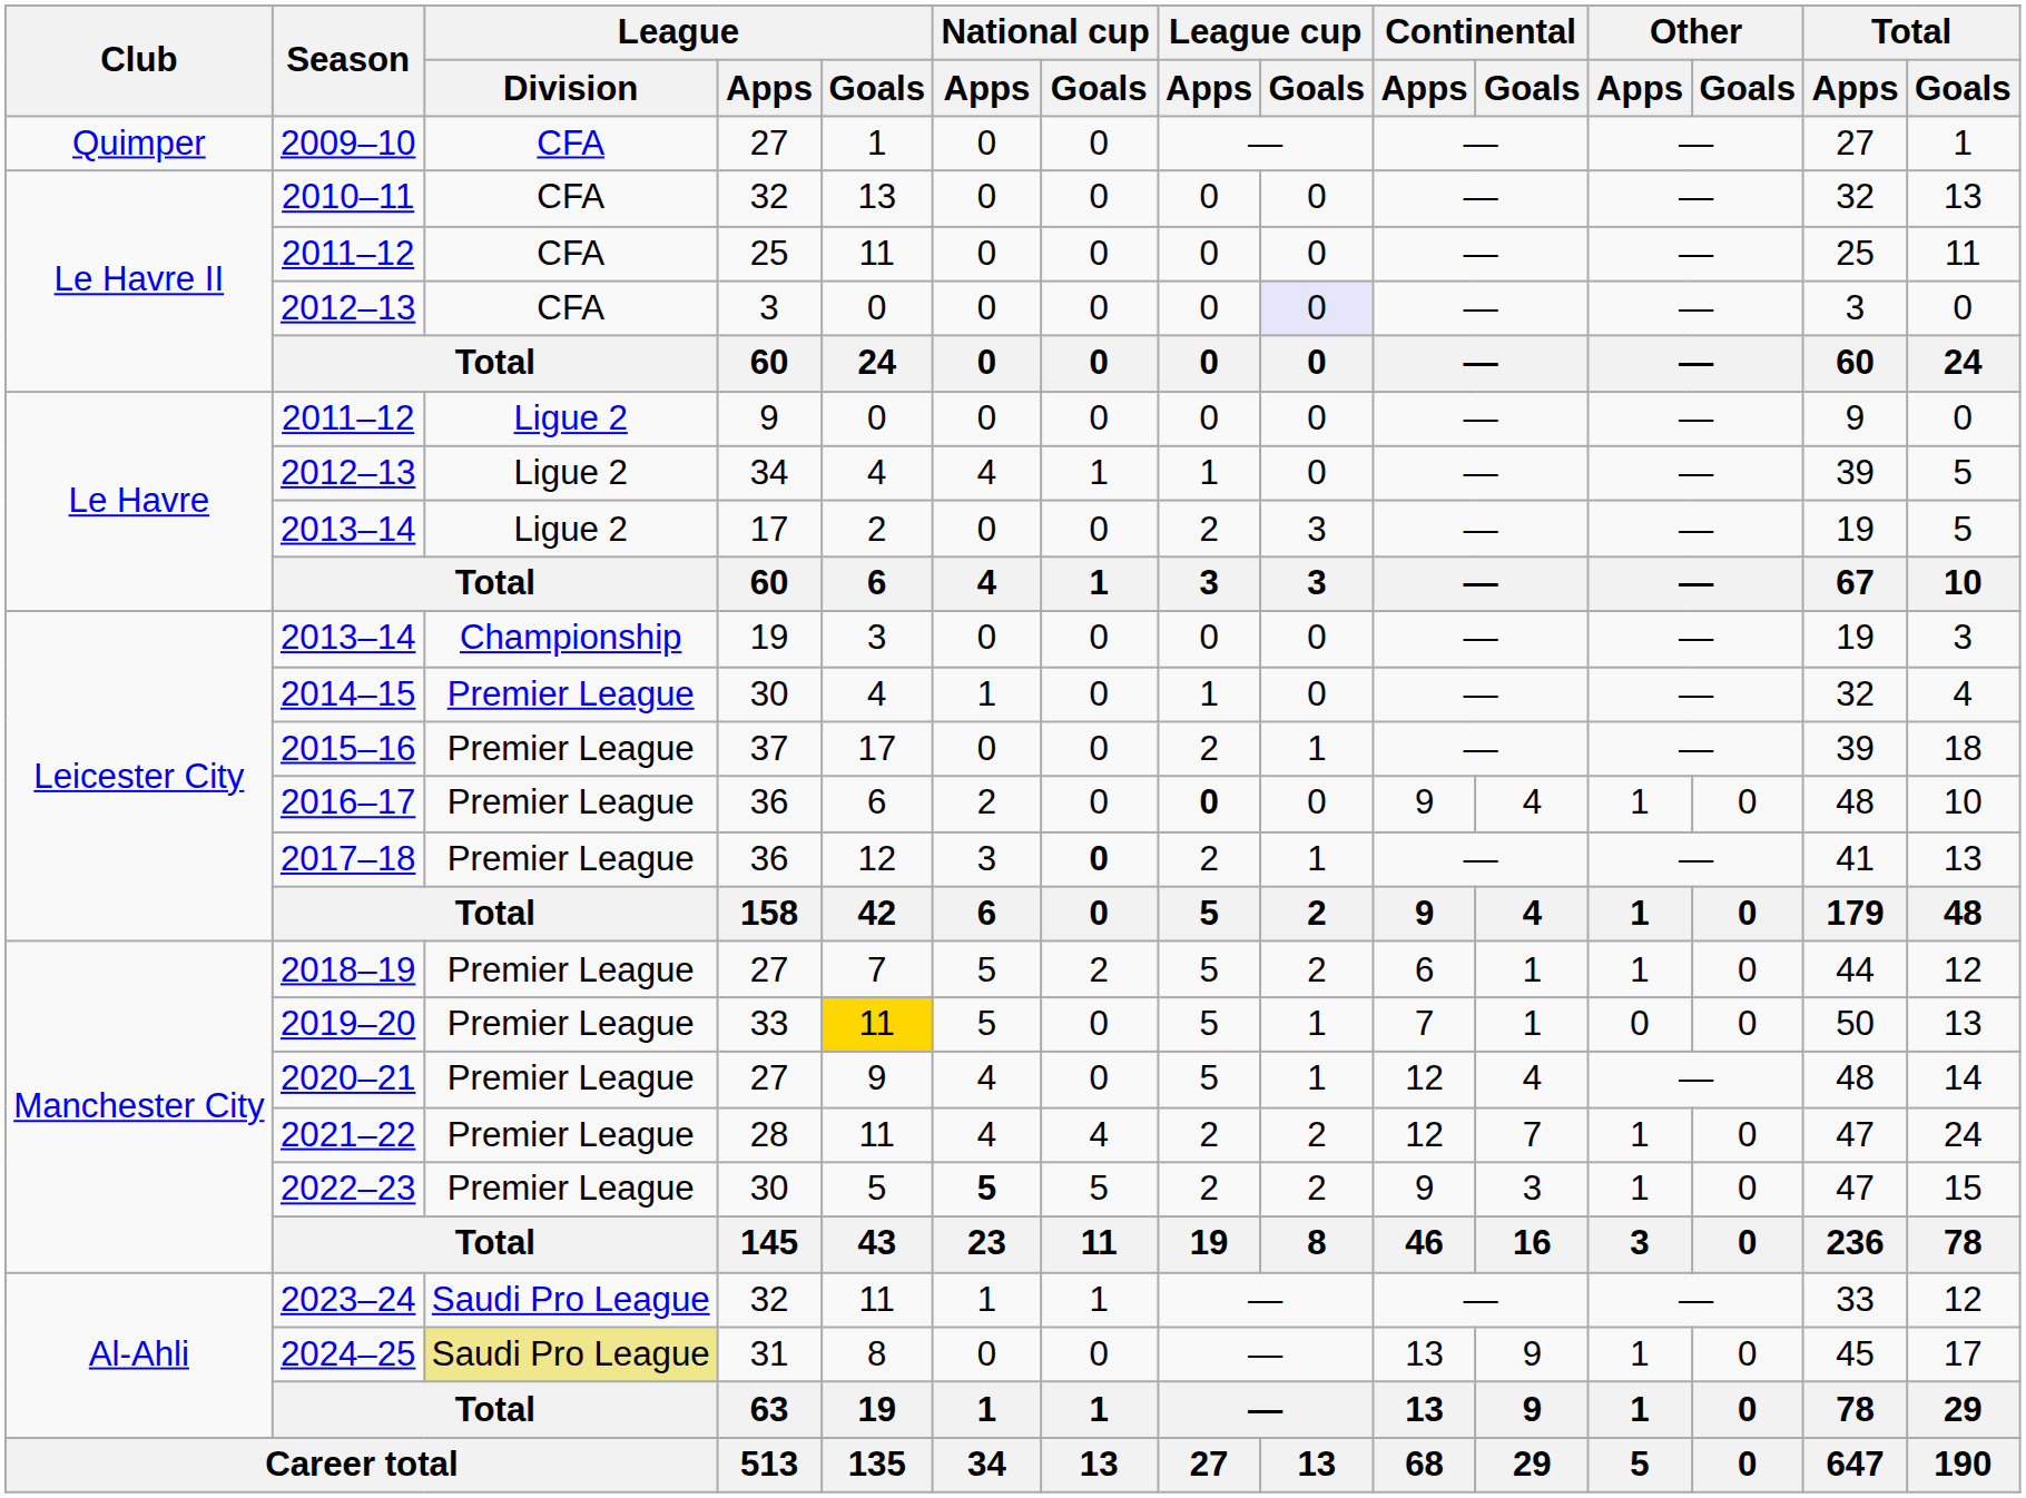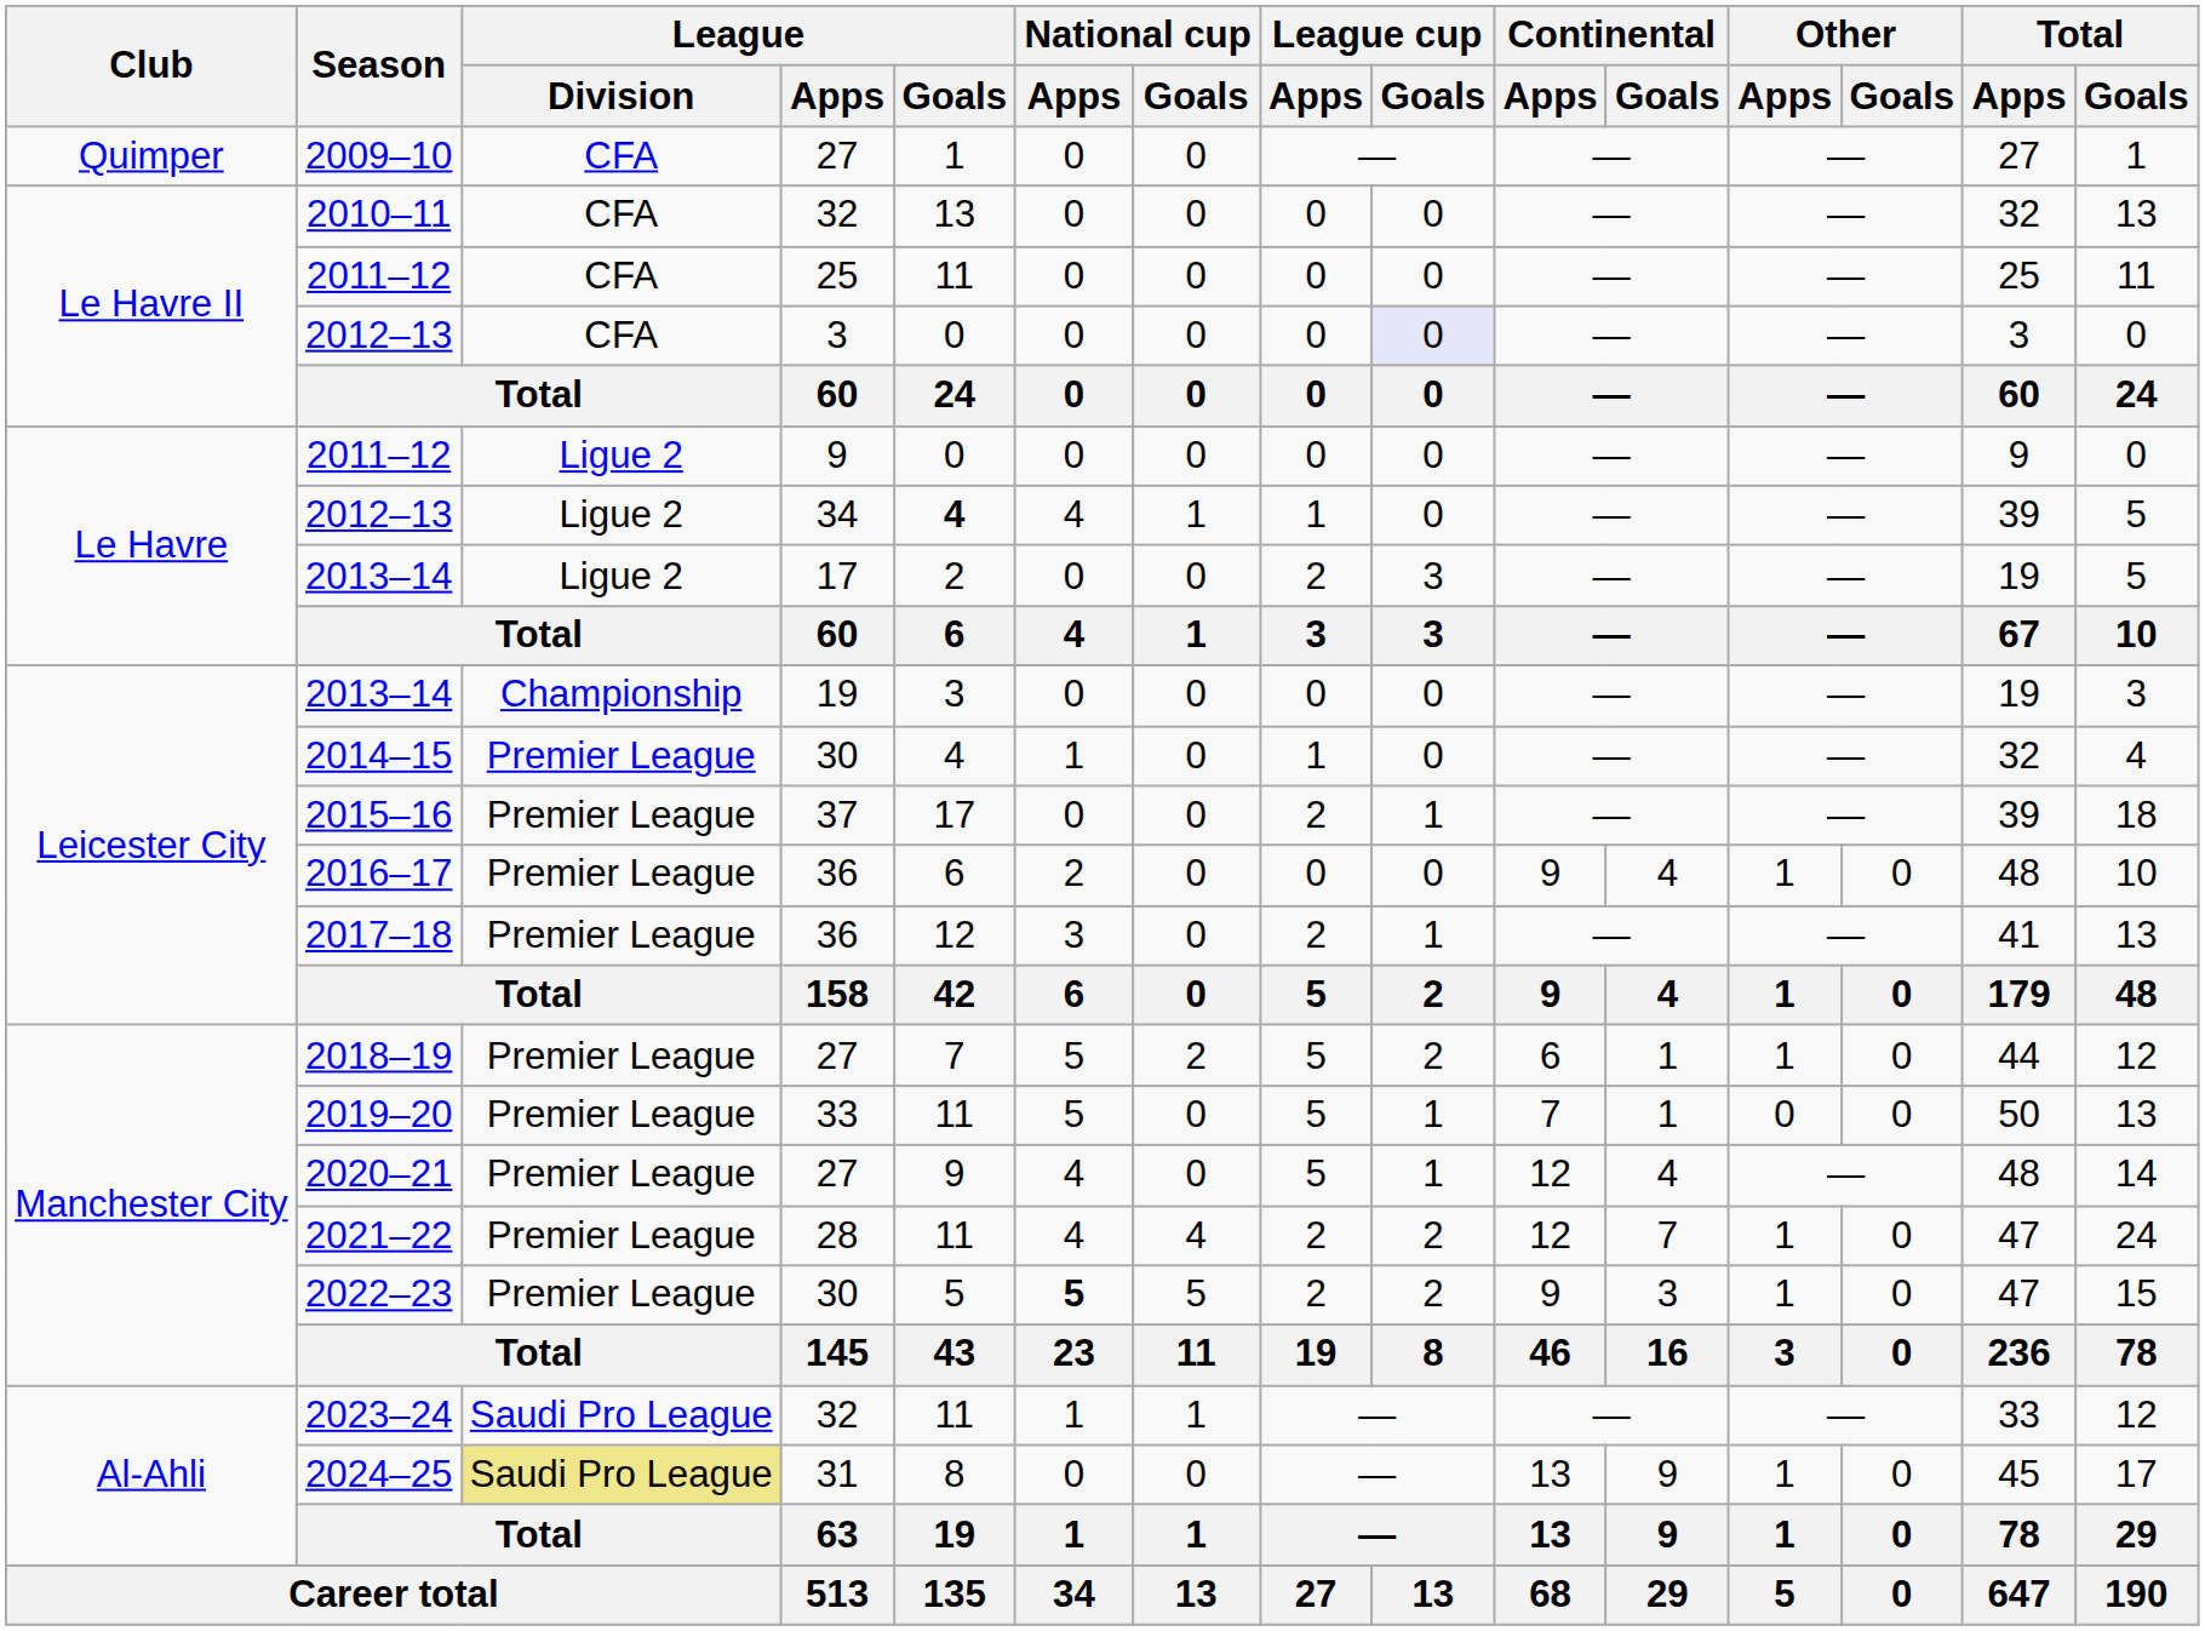2012–13 / 34 | League / Goals: normal -> bold
2016–17 | League cup / Apps: bold -> normal
2017–18 | National cup / Goals: bold -> normal
2019–20 | League / Goals: gold background -> no background
